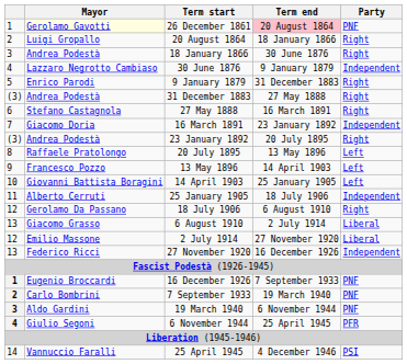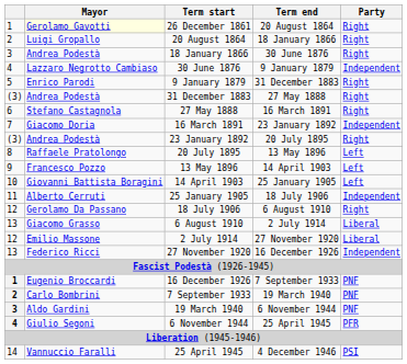26 December 1861 | Term end: pink background -> no background
26 December 1861 | Party: PNF -> Right
